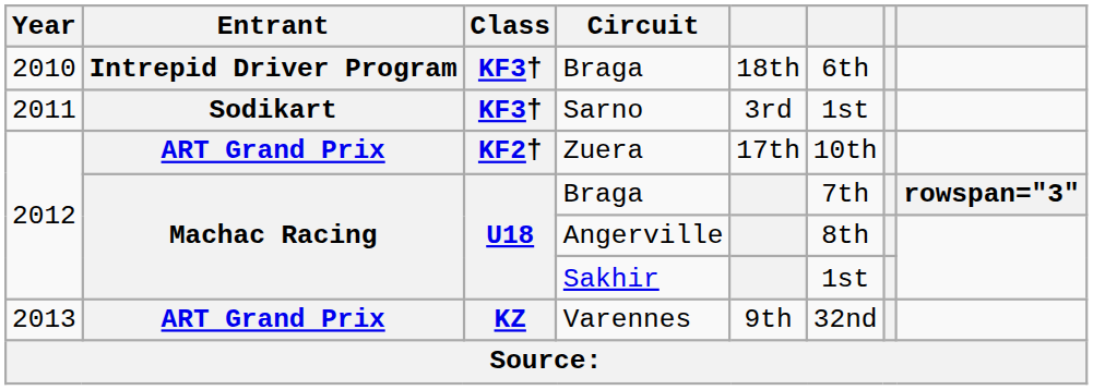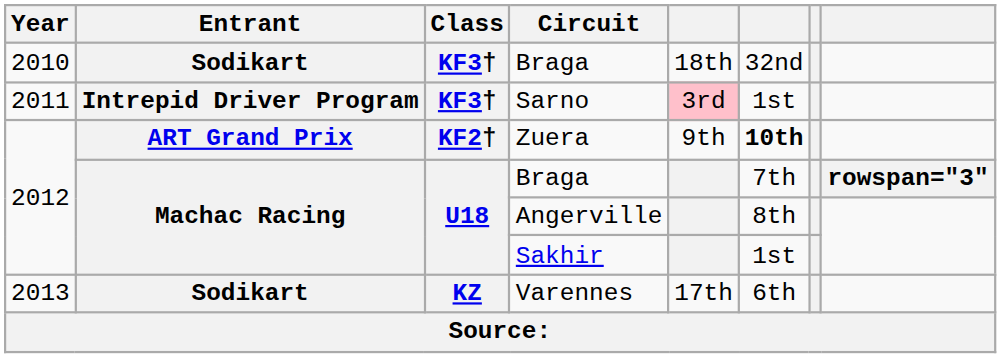2010 / Braga | Entrant: Intrepid Driver Program -> Sodikart
2010 / Braga | column 6: 6th -> 32nd
Sarno | Entrant: Sodikart -> Intrepid Driver Program
Sarno | column 5: no background -> pink background
Zuera | column 5: 17th -> 9th
Zuera | column 6: normal -> bold
Varennes | Entrant: ART Grand Prix -> Sodikart
Varennes | column 5: 9th -> 17th
Varennes | column 6: 32nd -> 6th
